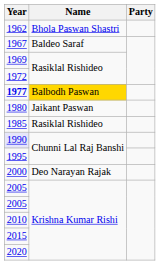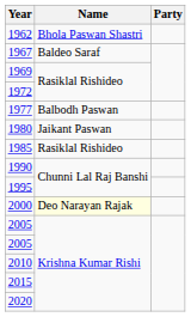1977 | Year: bold -> normal
1977 | Name: gold background -> no background
1990 | Year: lavender background -> no background
2000 | Name: no background -> lightyellow background
